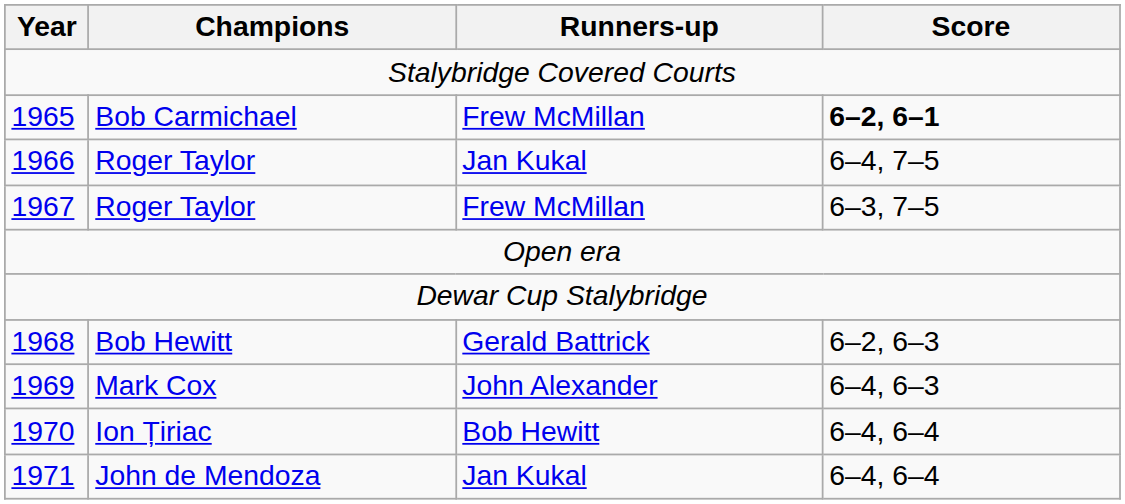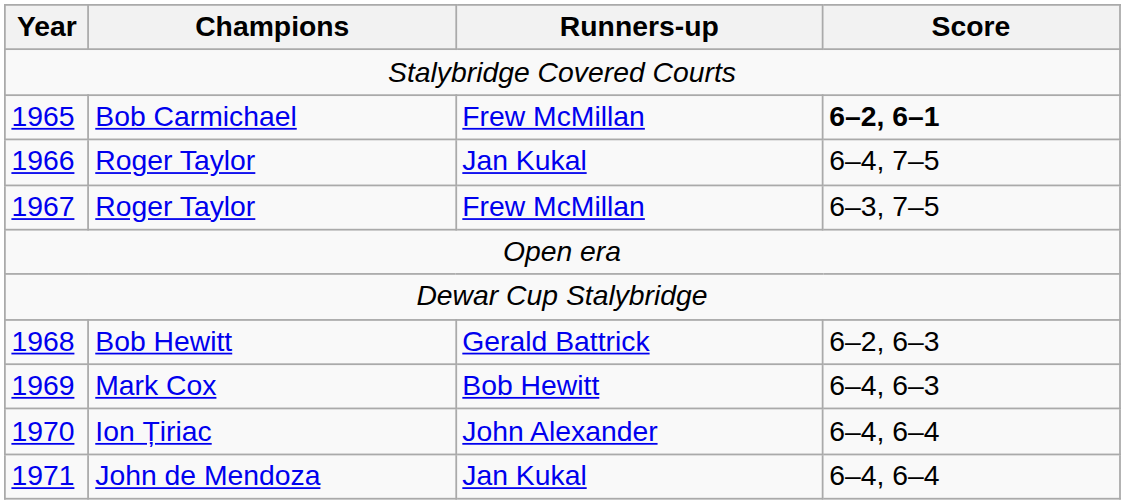Mark Cox | Runners-up: John Alexander -> Bob Hewitt
Ion Țiriac | Runners-up: Bob Hewitt -> John Alexander
